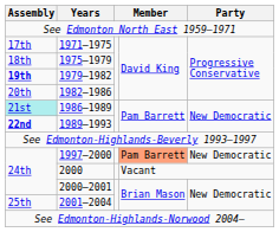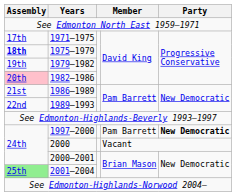1975–1979 | Assembly: normal -> bold
1979–1982 | Assembly: bold -> normal
1982–1986 | Assembly: no background -> pink background
1986–1989 | Assembly: paleturquoise background -> no background
1989–1993 | Assembly: bold -> normal
1997–2000 | column 4: lightsalmon background -> no background
1997–2000 | Party: normal -> bold
2001–2004 | Assembly: no background -> lightgreen background
